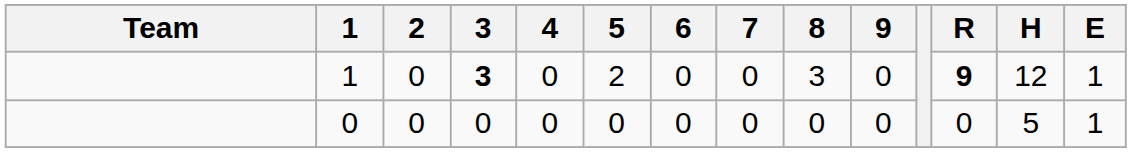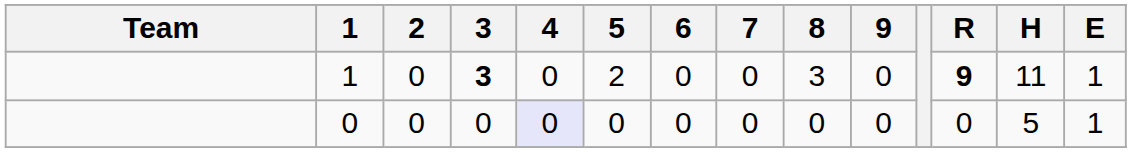row 2 | H: 12 -> 11
row 3 | 4: no background -> lavender background
